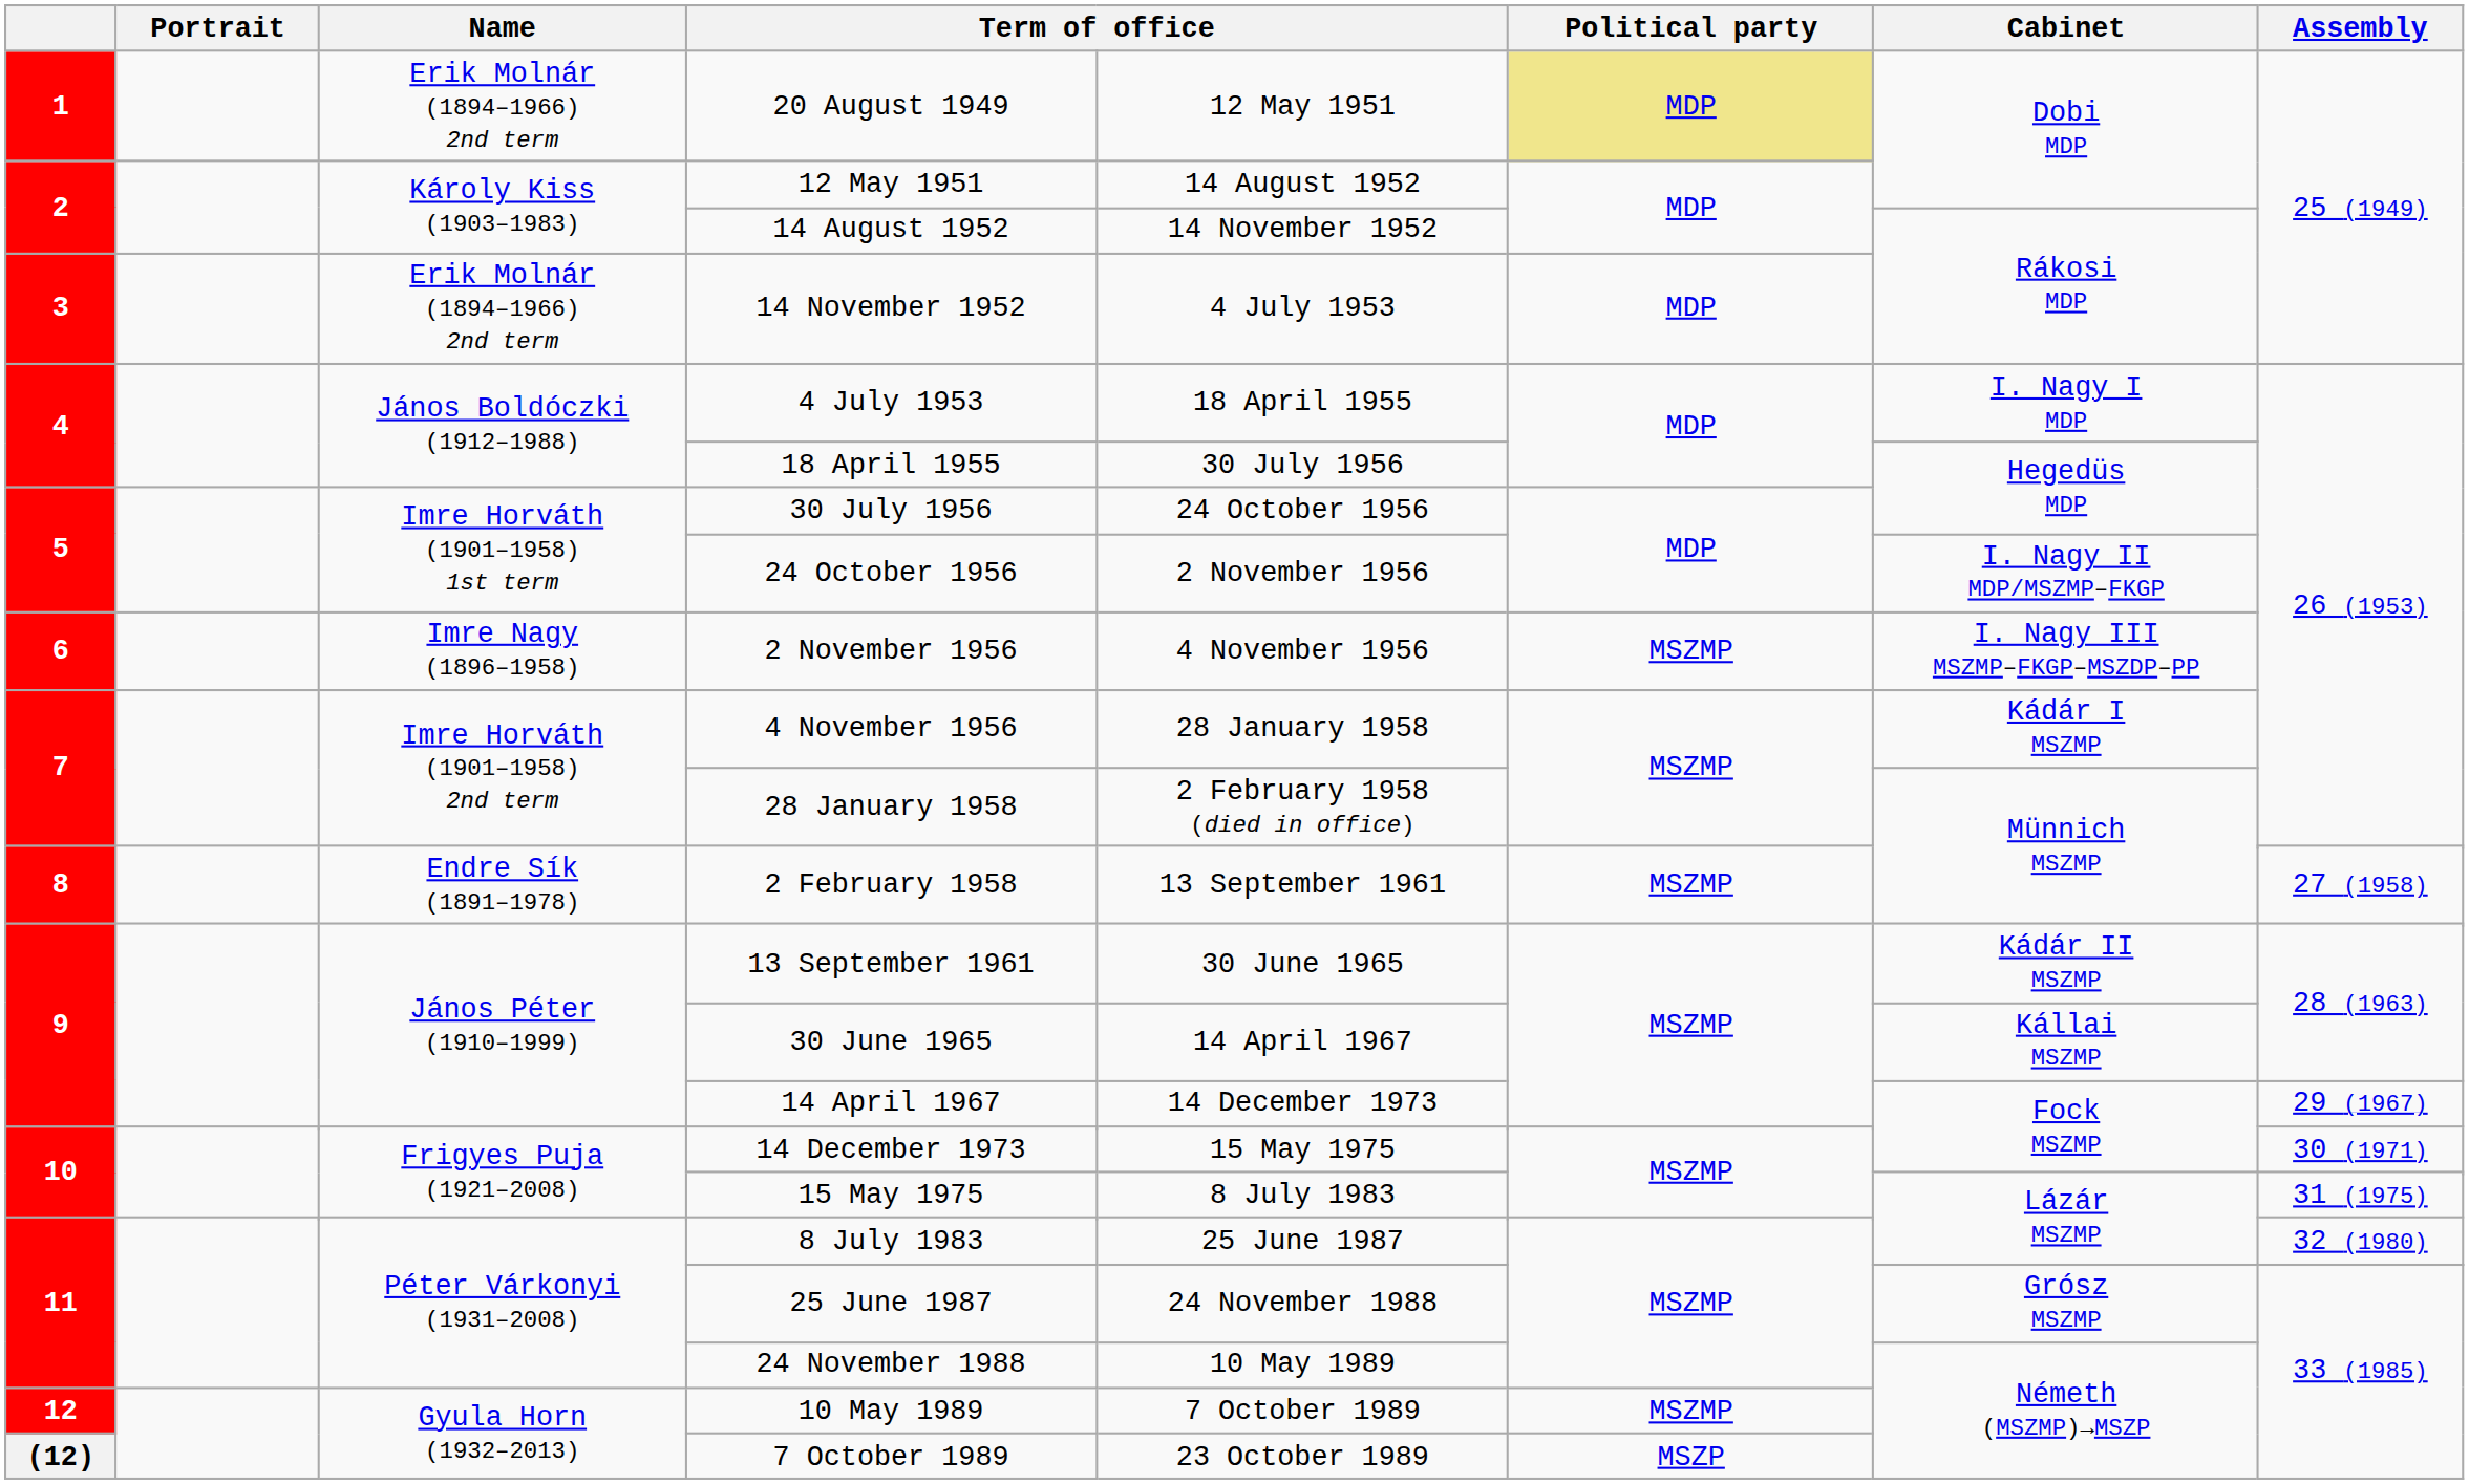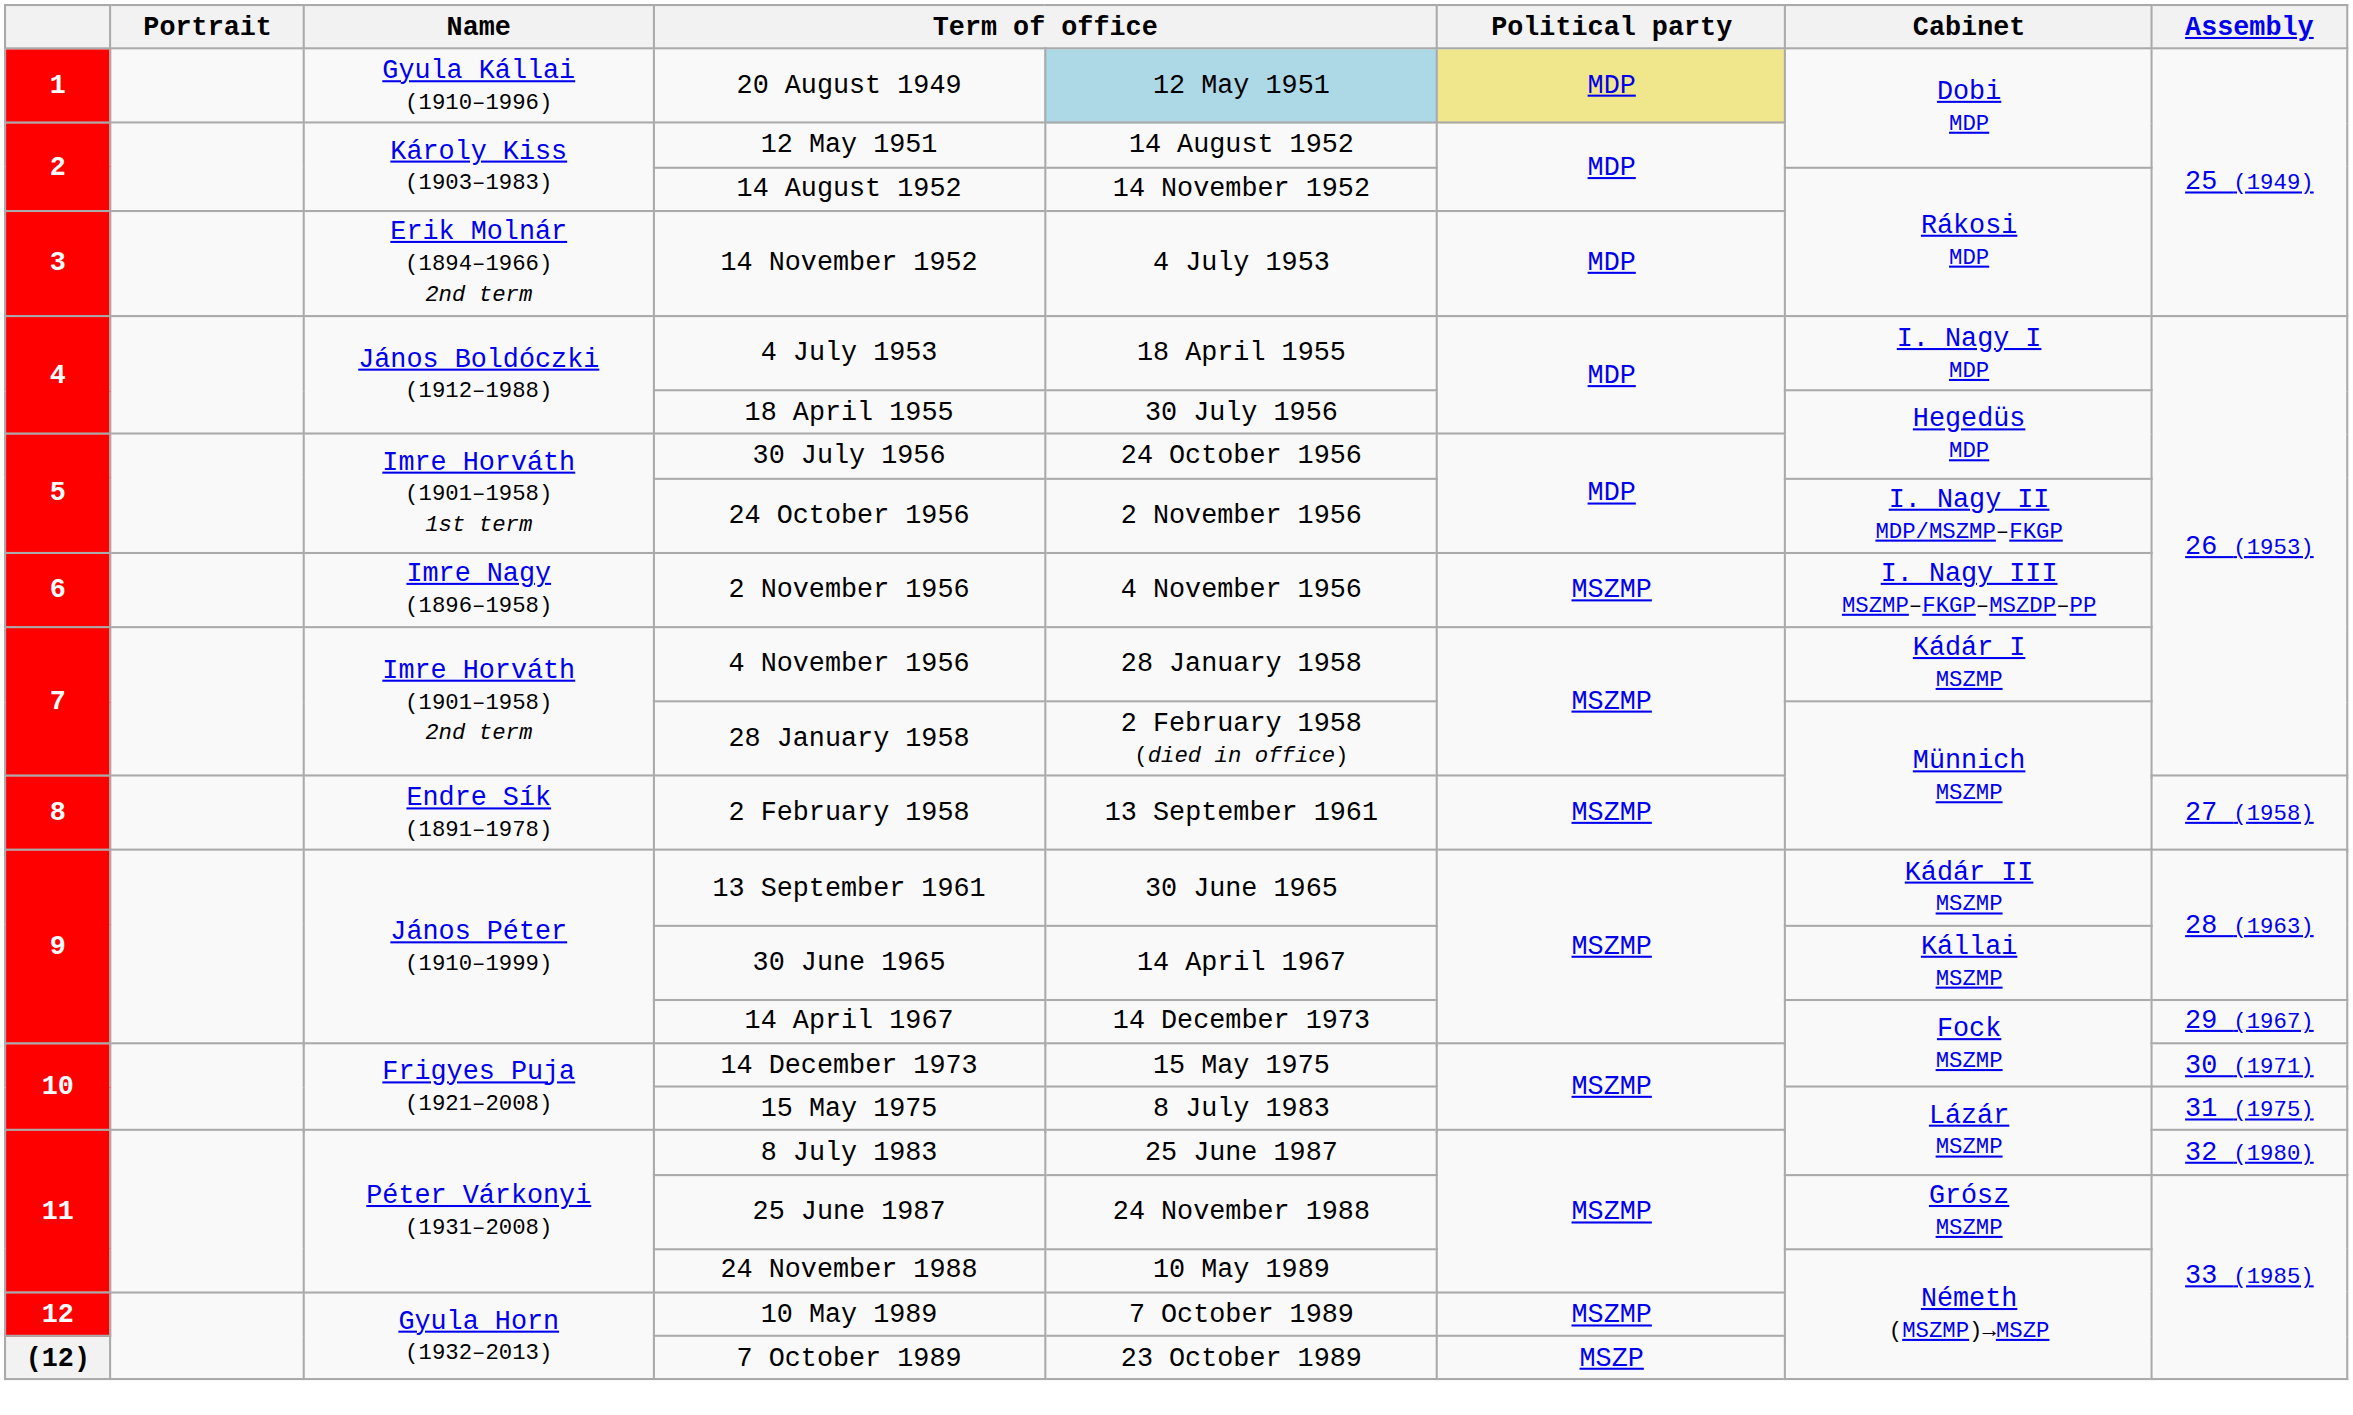20 August 1949 | Name: Erik Molnár (1894–1966) 2nd term -> Gyula Kállai (1910–1996)
20 August 1949 | column 5: no background -> lightblue background
